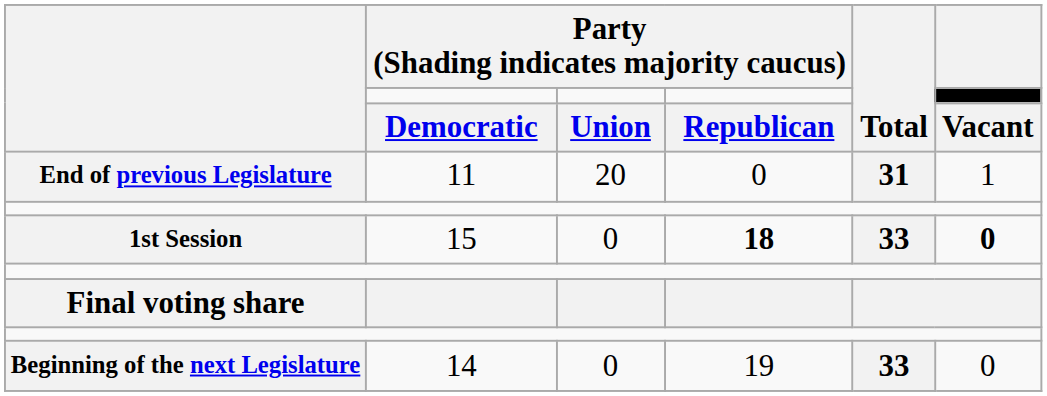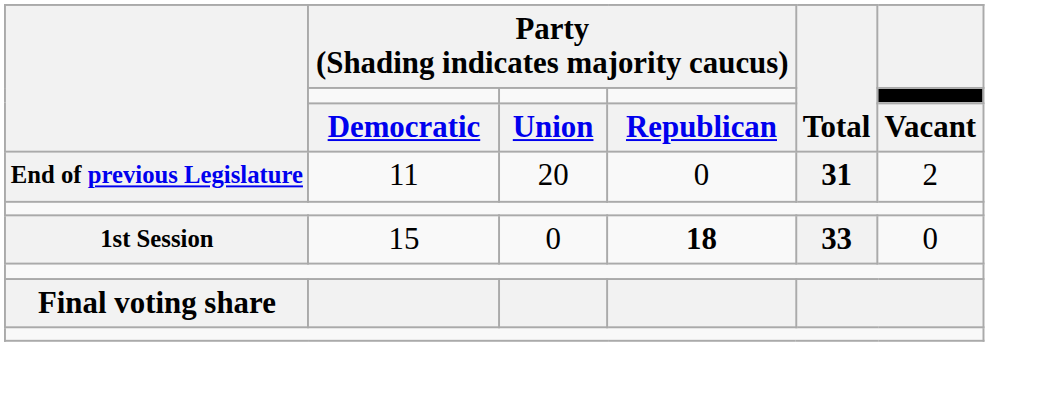End of previous Legislature | column 6: 1 -> 2
1st Session | column 6: bold -> normal
- row: Beginning of the next Legislature | 14 | 0 | 19 | 33 | 0
